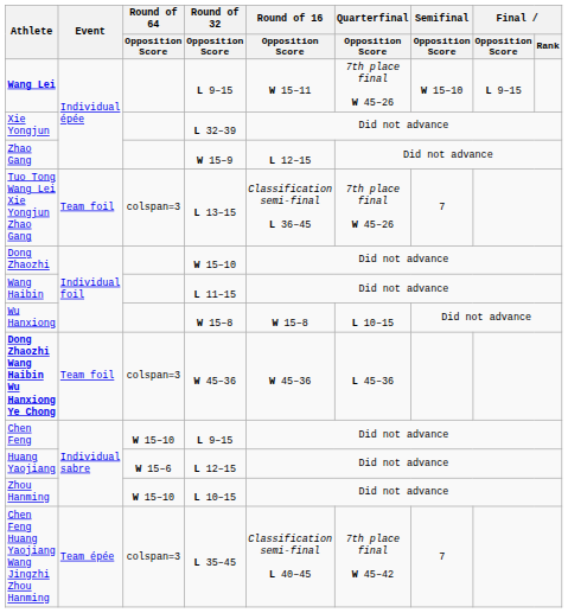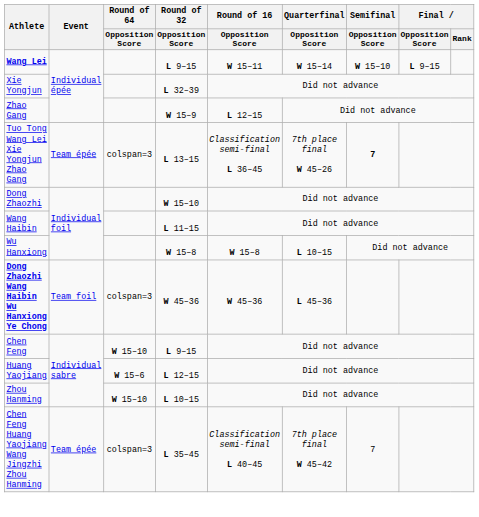Wang Lei | Quarterfinal / Opposition Score: 7th place final W 45–26 -> W 15–14
Tuo Tong Wang Lei Xie Yongjun Zhao Gang | Event: Team foil -> Team épée
Tuo Tong Wang Lei Xie Yongjun Zhao Gang | Semifinal / Opposition Score: normal -> bold
